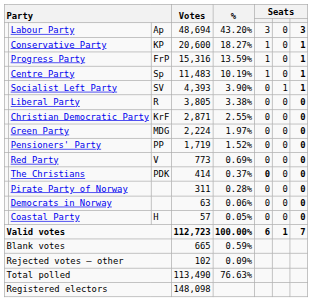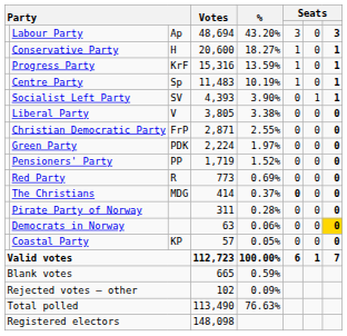Conservative Party | column 3: KP -> H
Progress Party | column 3: FrP -> KrF
Liberal Party | column 3: R -> V
Christian Democratic Party | column 3: KrF -> FrP
Green Party | column 3: MDG -> PDK
Red Party | column 3: V -> R
The Christians | column 3: PDK -> MDG
Democrats in Norway | column 8: no background -> gold background
Coastal Party | column 3: H -> KP
